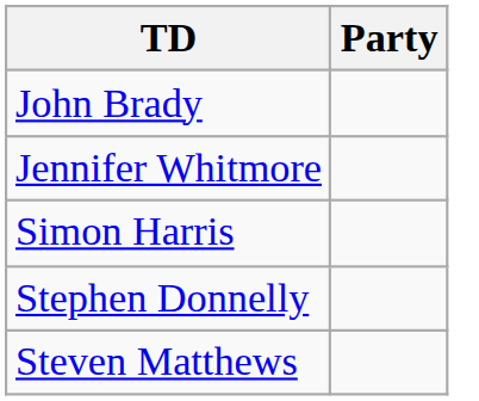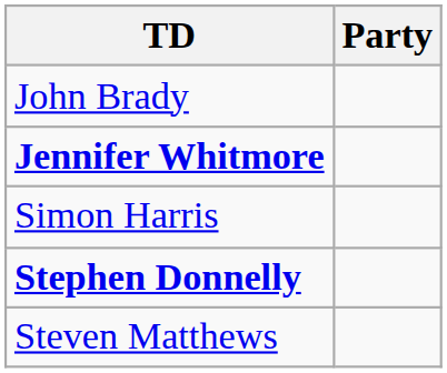Jennifer Whitmore | TD: normal -> bold
Stephen Donnelly | TD: normal -> bold
